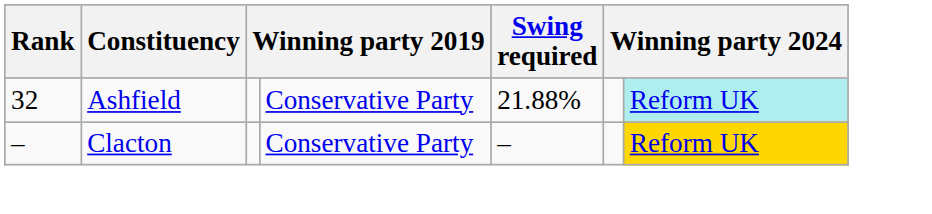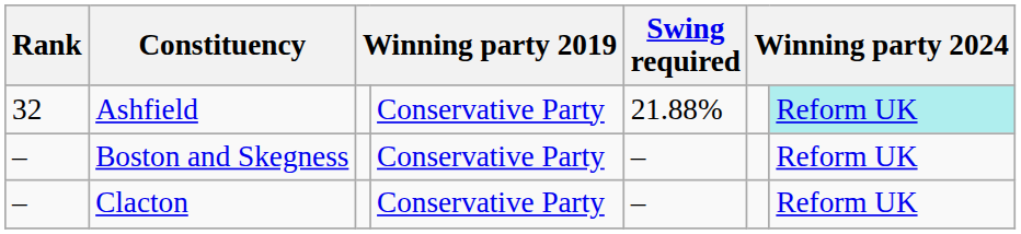+ row: – | Boston and Skegness | Conservative Party | – | Reform UK
Clacton | column 7: gold background -> no background
